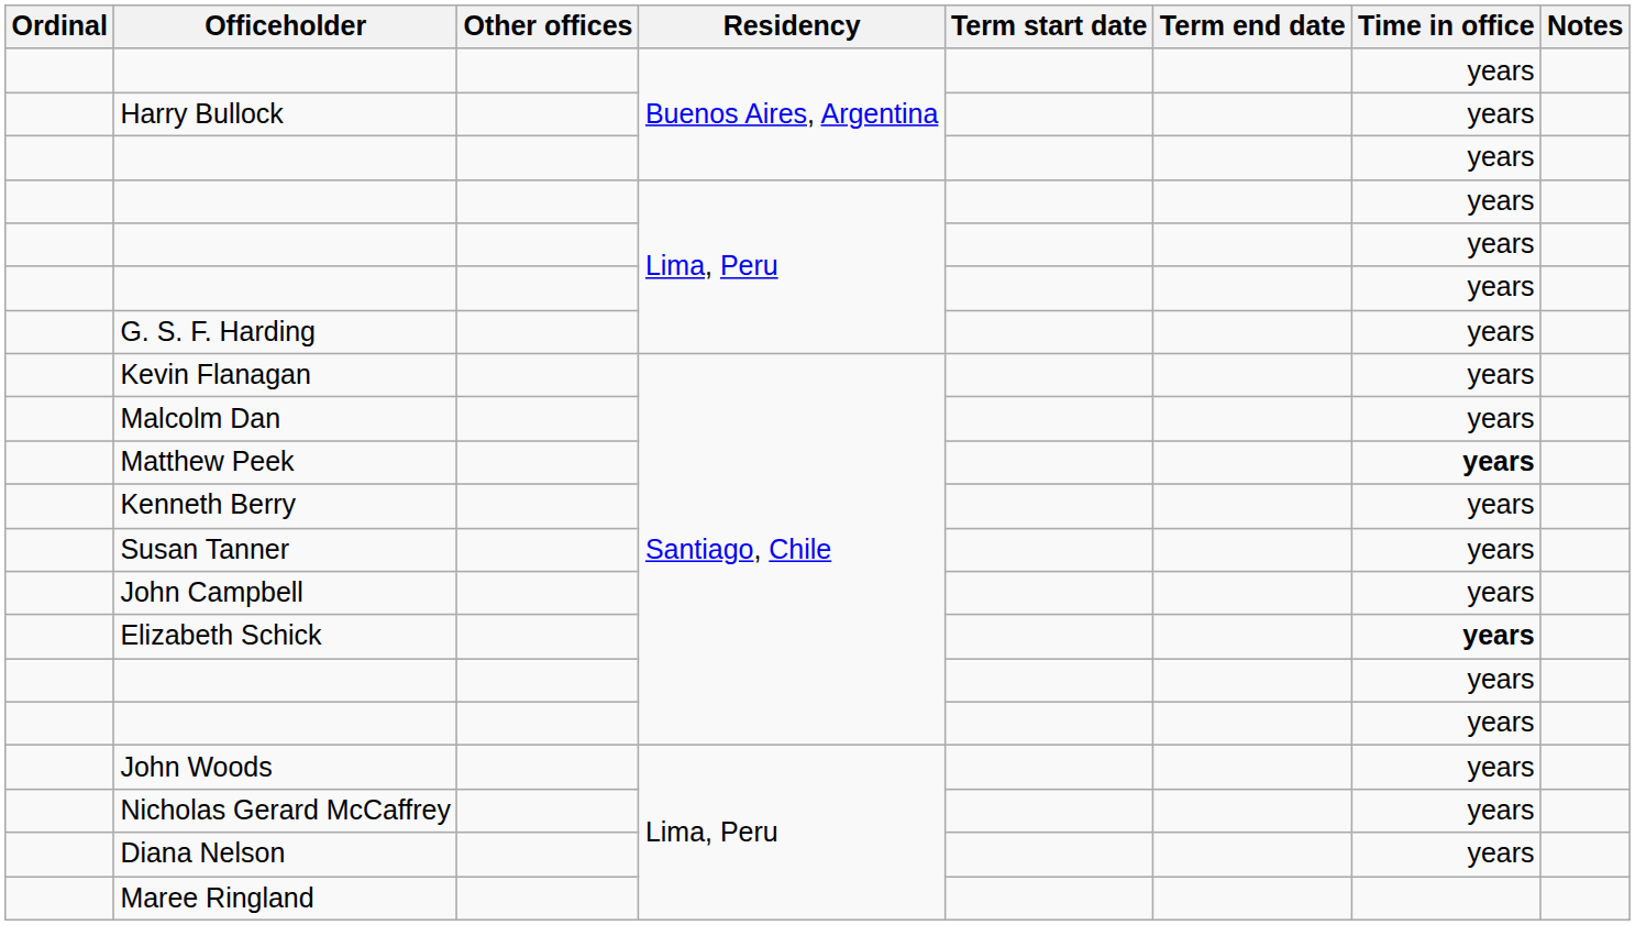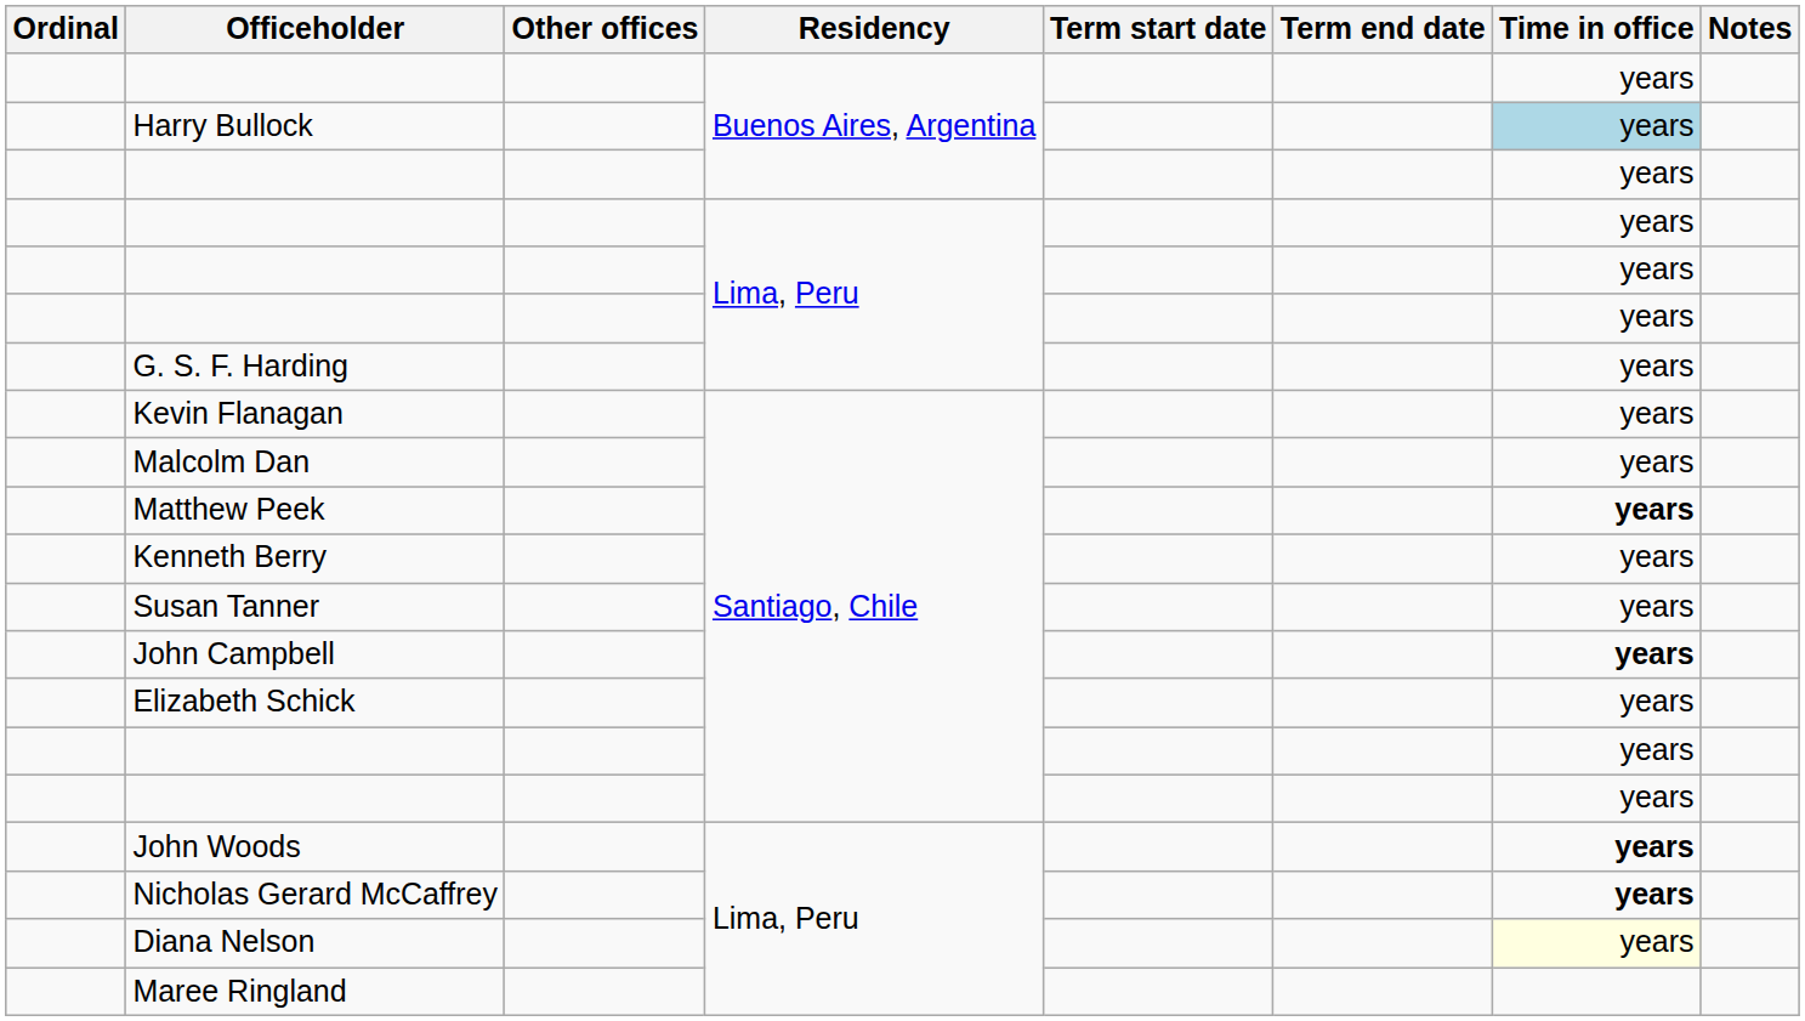Harry Bullock | Time in office: no background -> lightblue background
John Campbell | Time in office: normal -> bold
Elizabeth Schick | Time in office: bold -> normal
John Woods | Time in office: normal -> bold
Nicholas Gerard McCaffrey | Time in office: normal -> bold
Diana Nelson | Time in office: no background -> lightyellow background
